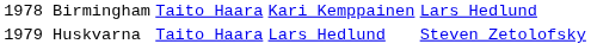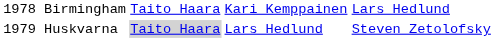1979 Huskvarna | column 2: no background -> lightgrey background
